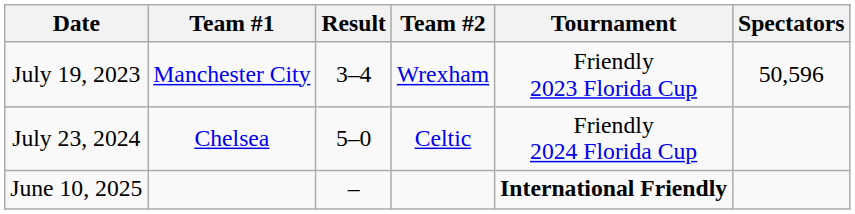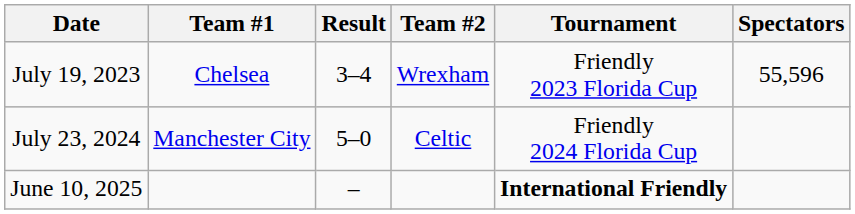July 19, 2023 | Team #1: Manchester City -> Chelsea
July 19, 2023 | Spectators: 50,596 -> 55,596
July 23, 2024 | Team #1: Chelsea -> Manchester City
